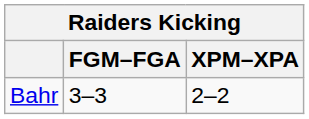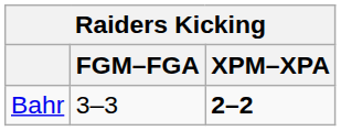Bahr | XPM–XPA: normal -> bold
